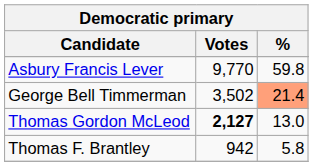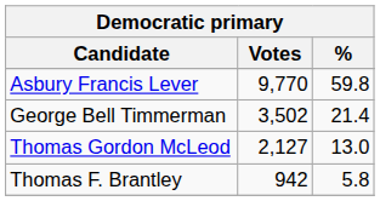George Bell Timmerman | %: lightsalmon background -> no background
Thomas Gordon McLeod | Votes: bold -> normal
